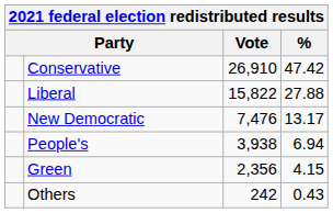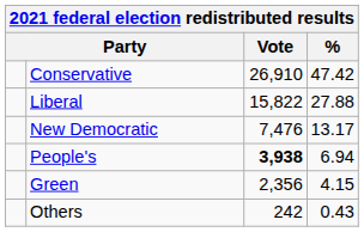People's | Vote: normal -> bold
